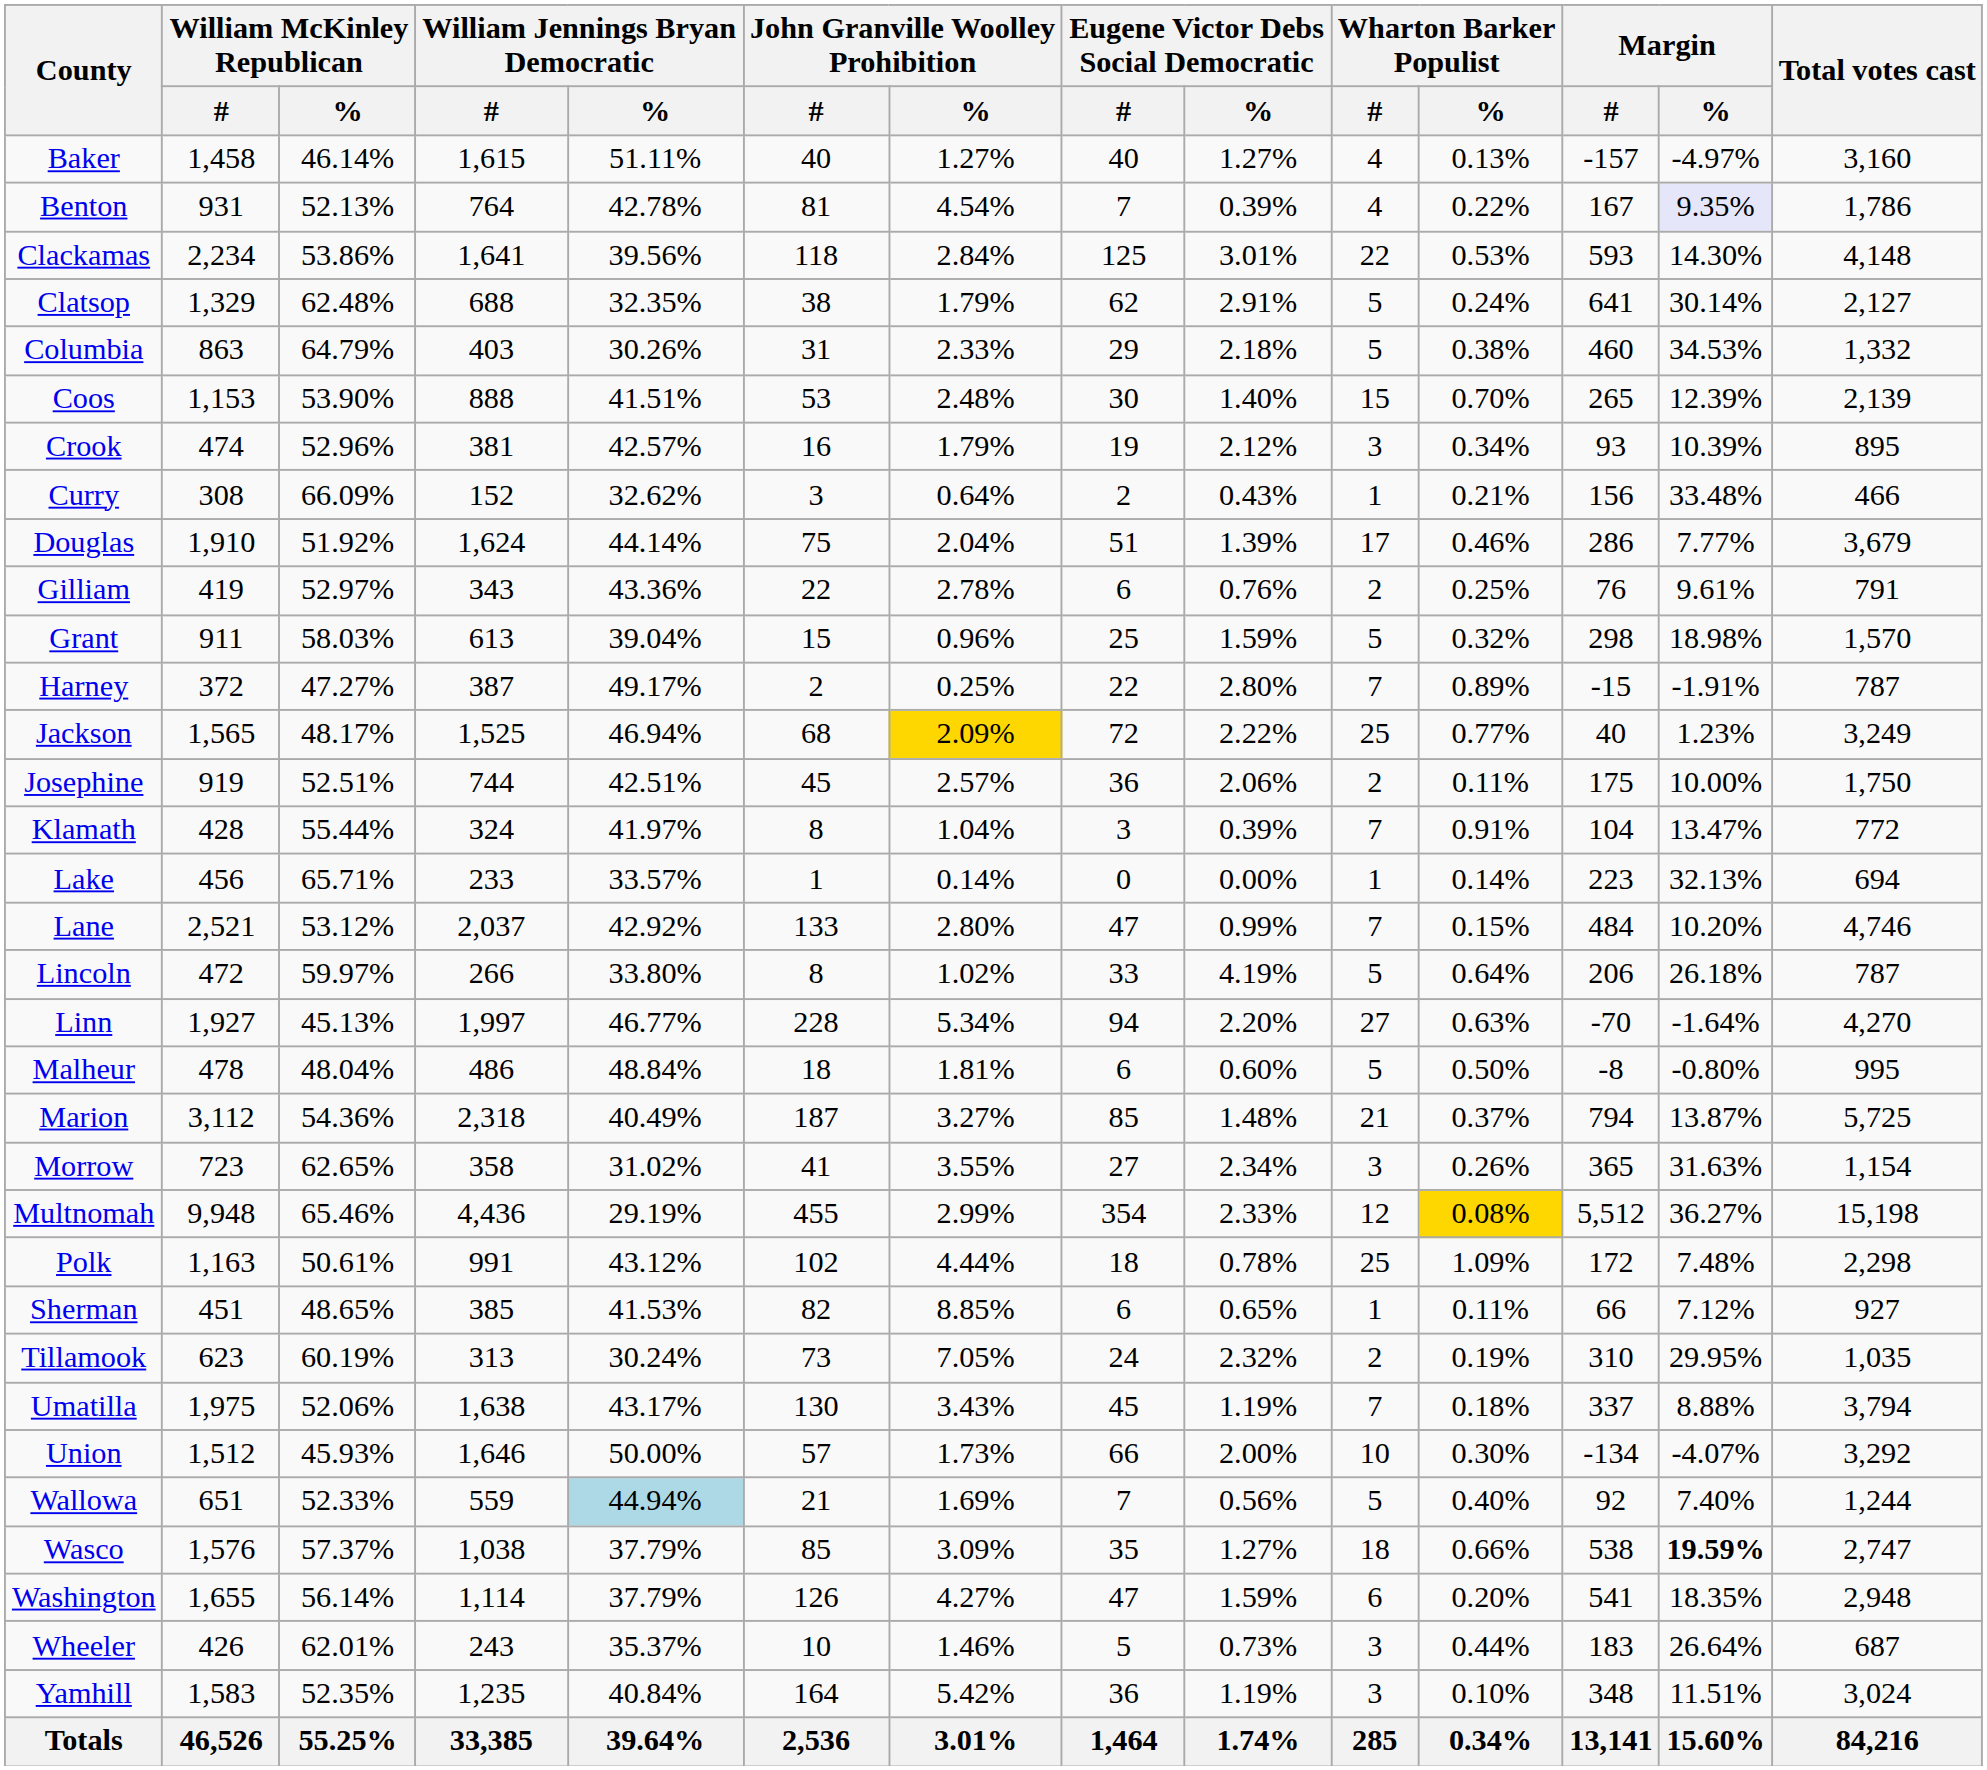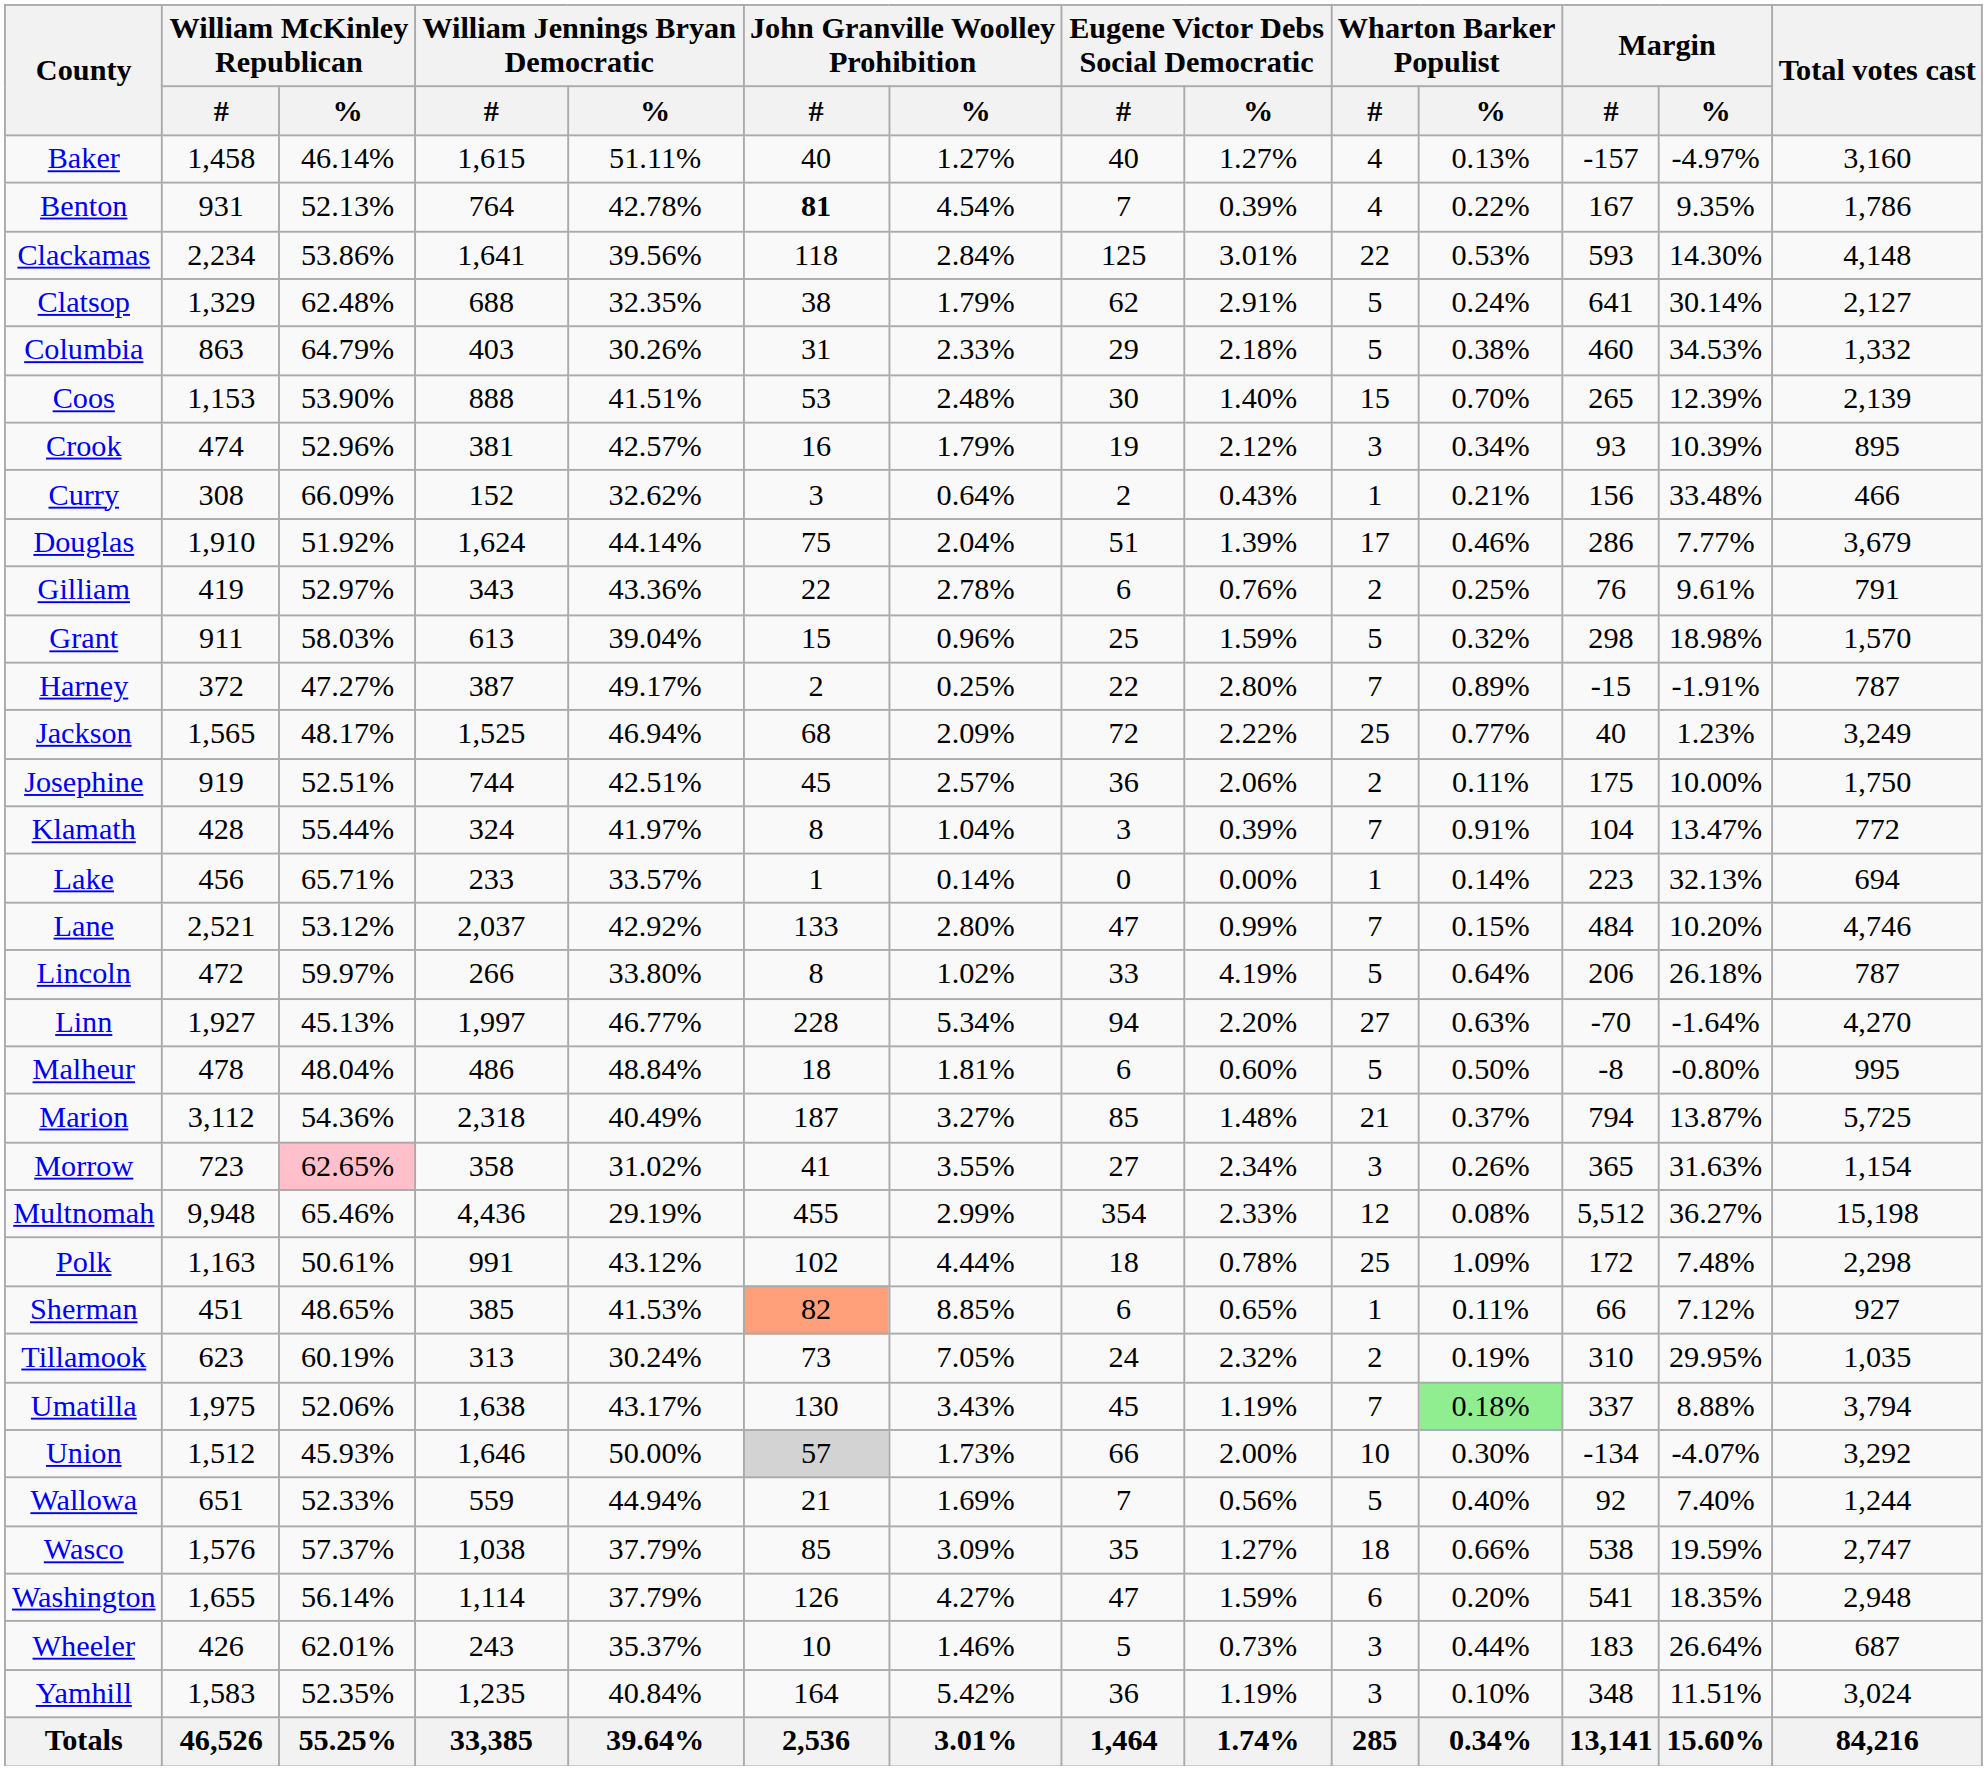Benton | John Granville Woolley Prohibition / #: normal -> bold
Benton | Margin / %: lavender background -> no background
Jackson | John Granville Woolley Prohibition / %: gold background -> no background
Morrow | William McKinley Republican / %: no background -> pink background
Multnomah | Wharton Barker Populist / %: gold background -> no background
Sherman | John Granville Woolley Prohibition / #: no background -> lightsalmon background
Umatilla | Wharton Barker Populist / %: no background -> lightgreen background
Union | John Granville Woolley Prohibition / #: no background -> lightgrey background
Wallowa | William Jennings Bryan Democratic / %: lightblue background -> no background
Wasco | Margin / %: bold -> normal
